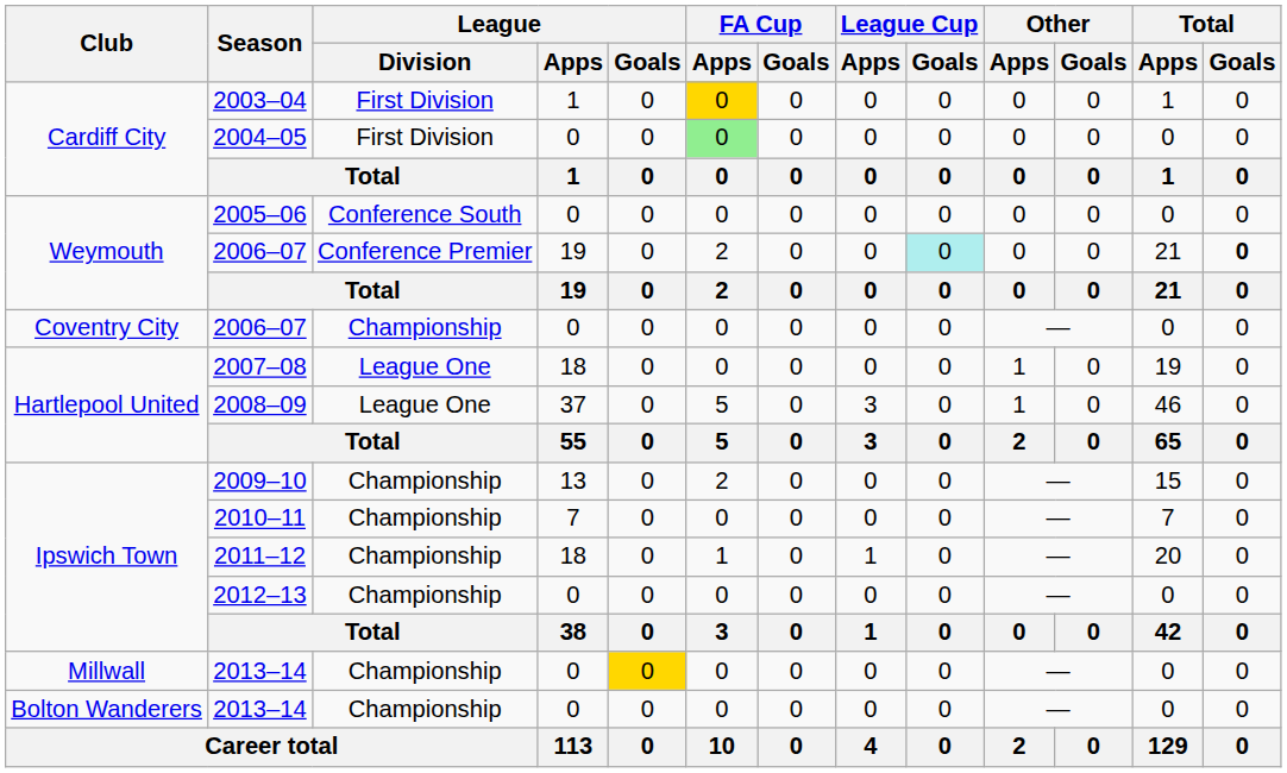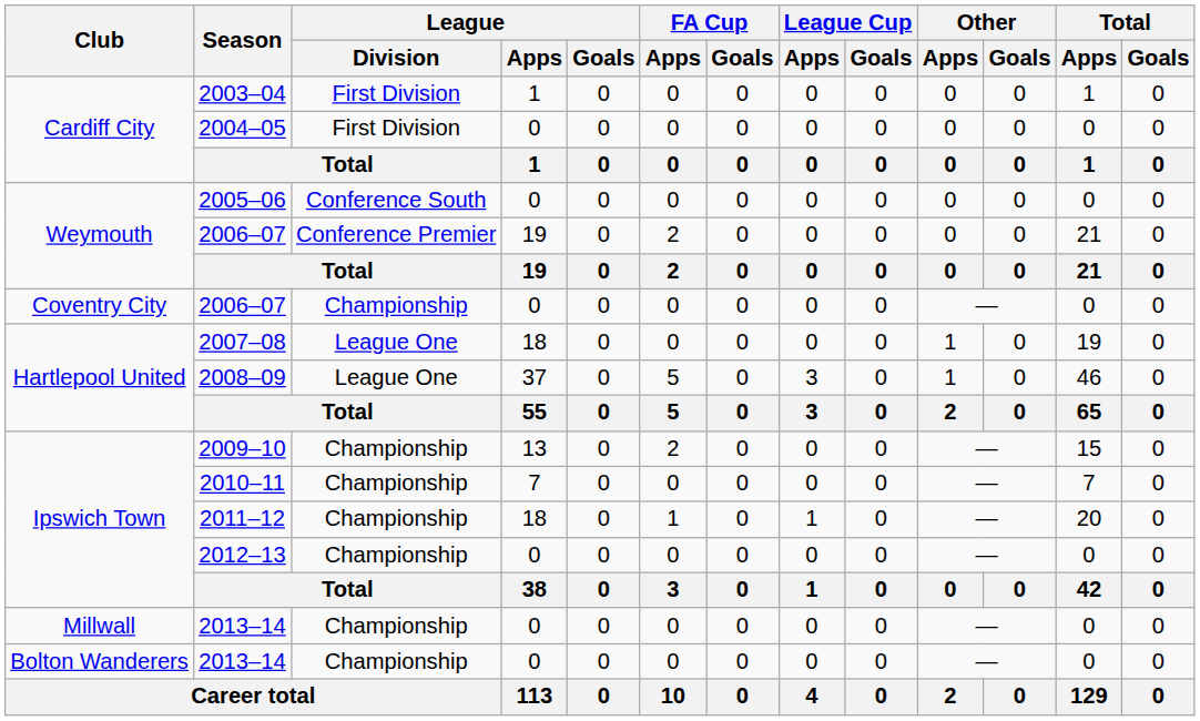2003–04 | FA Cup / Apps: gold background -> no background
2004–05 | FA Cup / Apps: lightgreen background -> no background
Weymouth / 2006–07 | League Cup / Goals: paleturquoise background -> no background
Weymouth / 2006–07 | Total / Goals: bold -> normal
Millwall / 2013–14 | League / Goals: gold background -> no background
